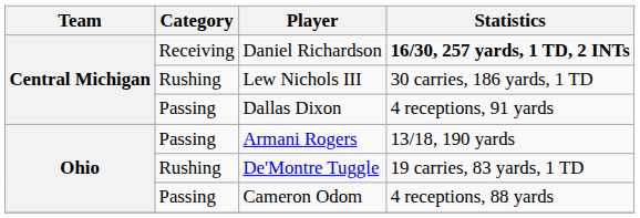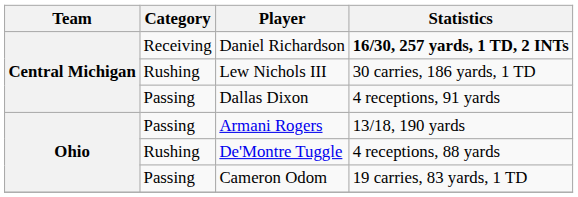De'Montre Tuggle | Statistics: 19 carries, 83 yards, 1 TD -> 4 receptions, 88 yards
Cameron Odom | Statistics: 4 receptions, 88 yards -> 19 carries, 83 yards, 1 TD
